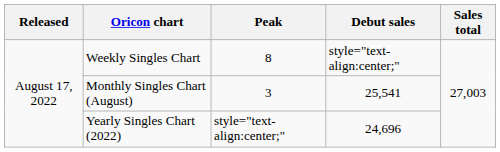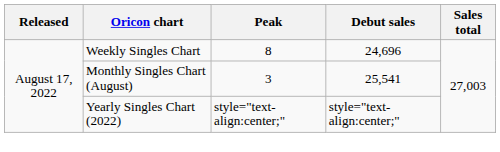Weekly Singles Chart | Debut sales: style="text-align:center;" -> 24,696
Yearly Singles Chart (2022) | Debut sales: 24,696 -> style="text-align:center;"
